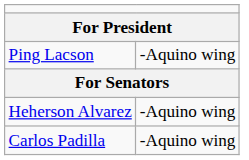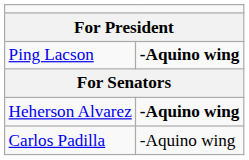Ping Lacson | column 2: normal -> bold
Heherson Alvarez | column 2: normal -> bold
